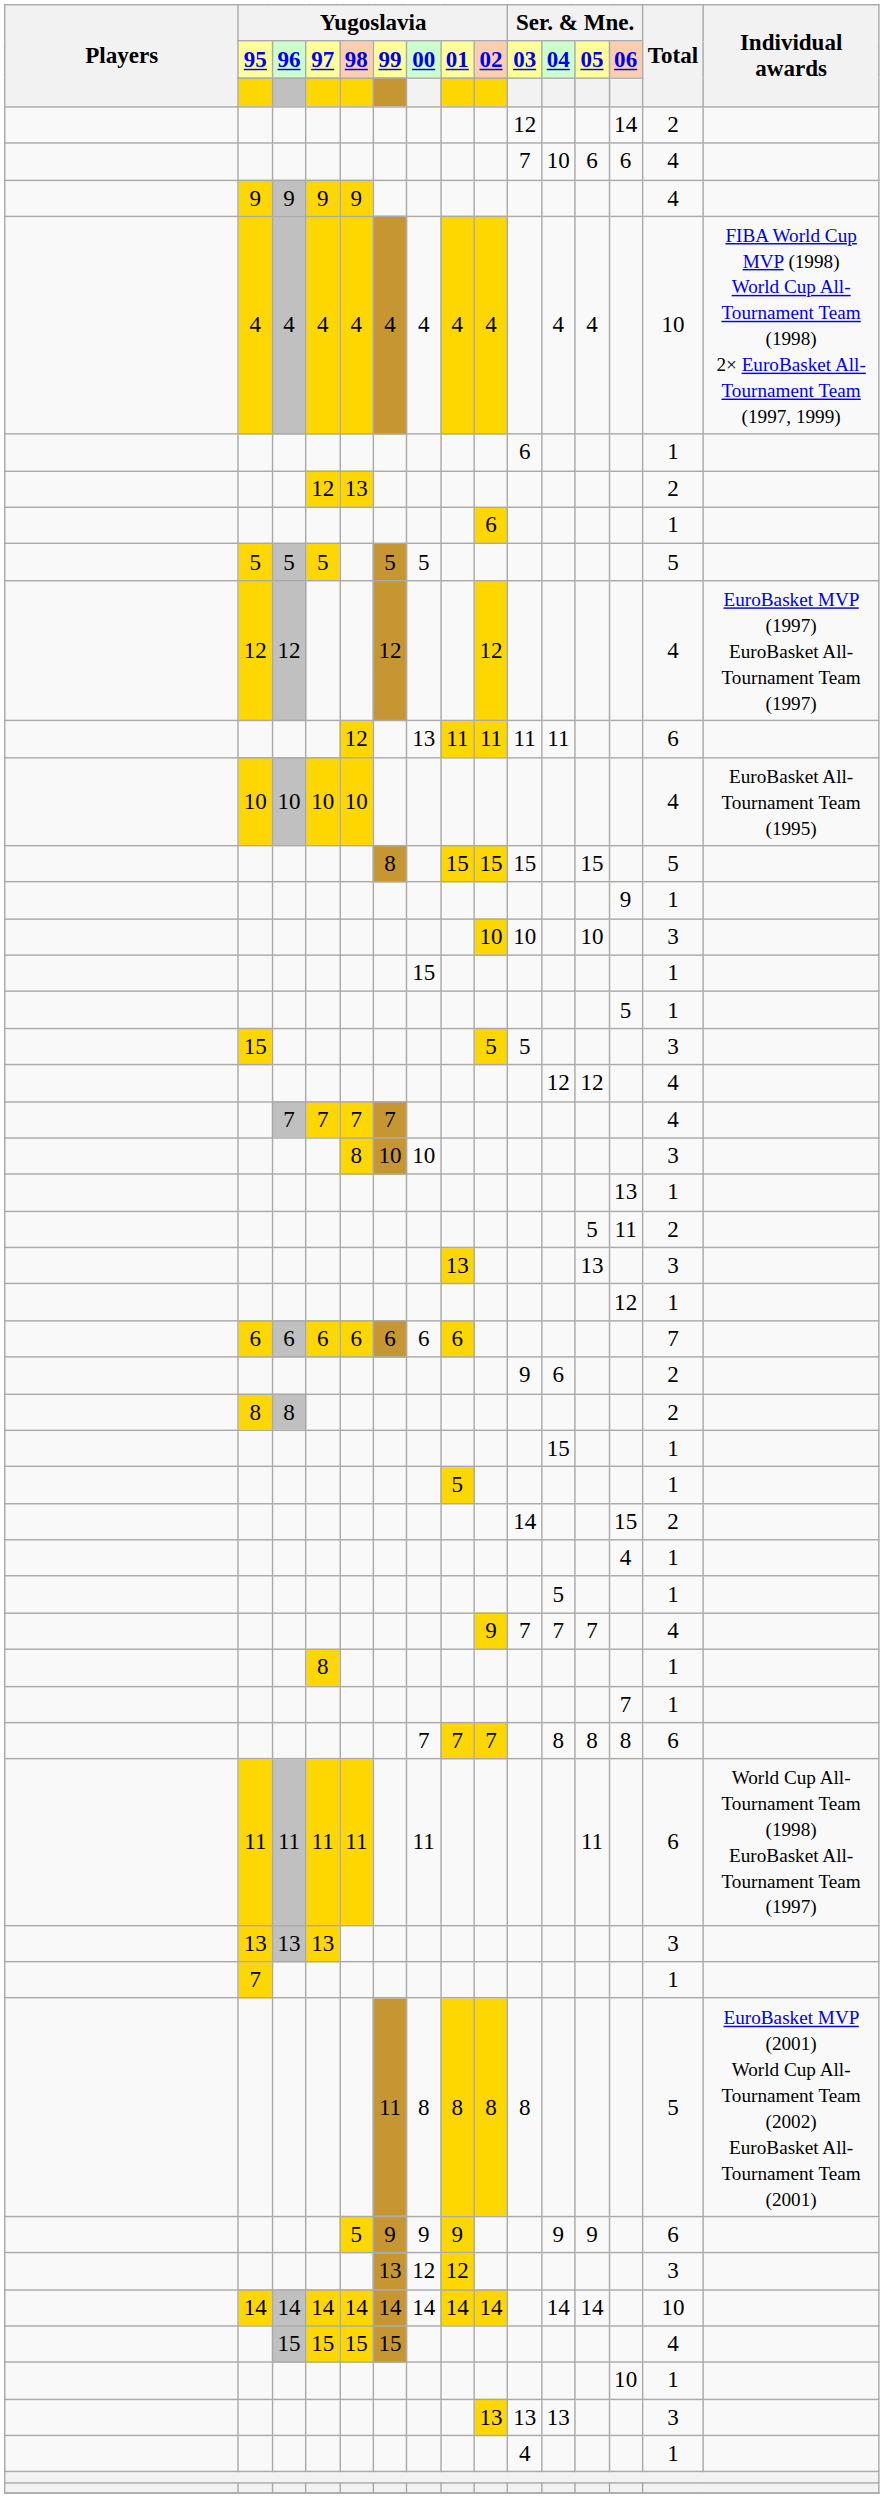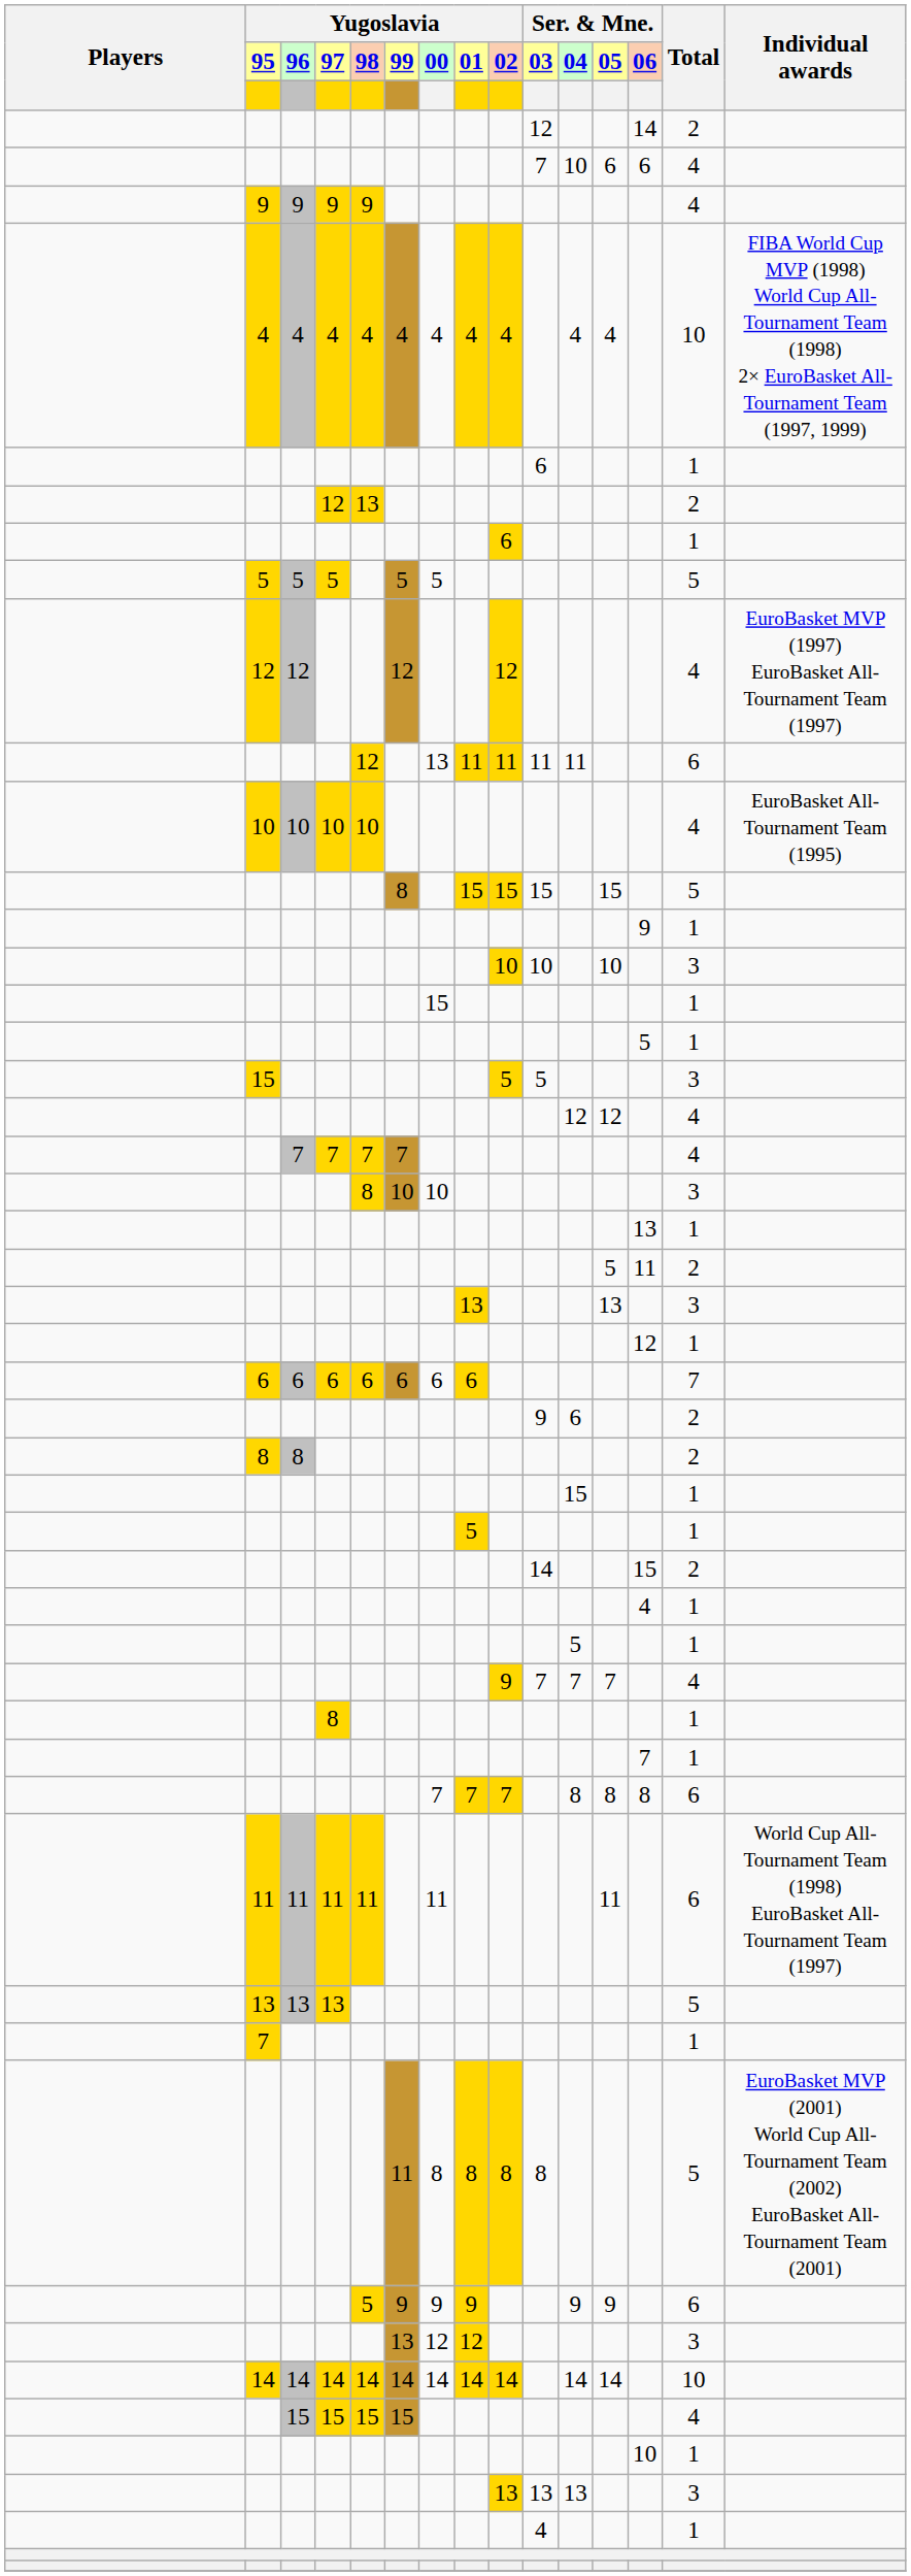row 41 | Total: 3 -> 5
